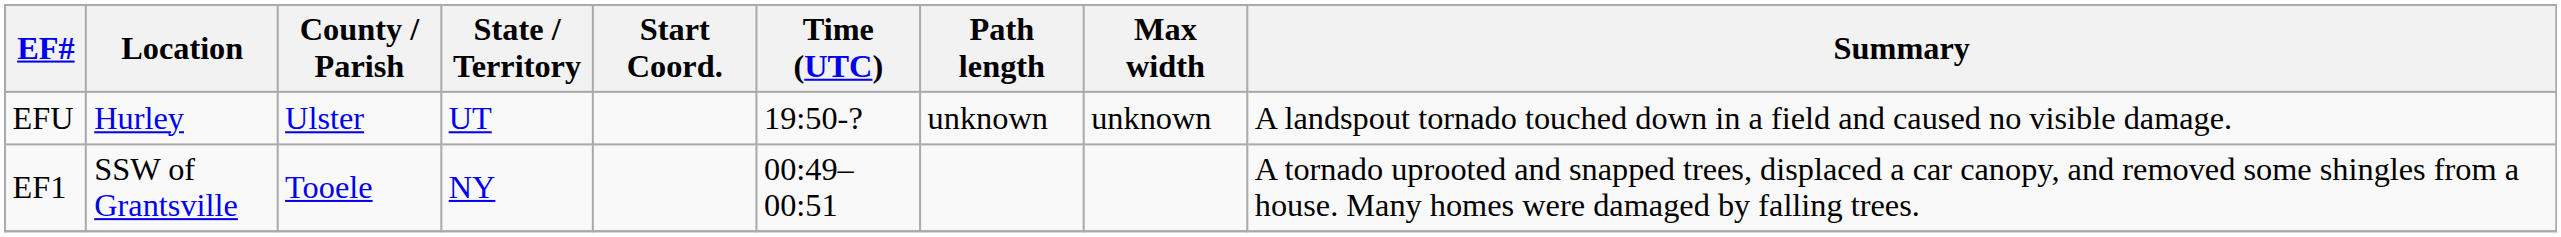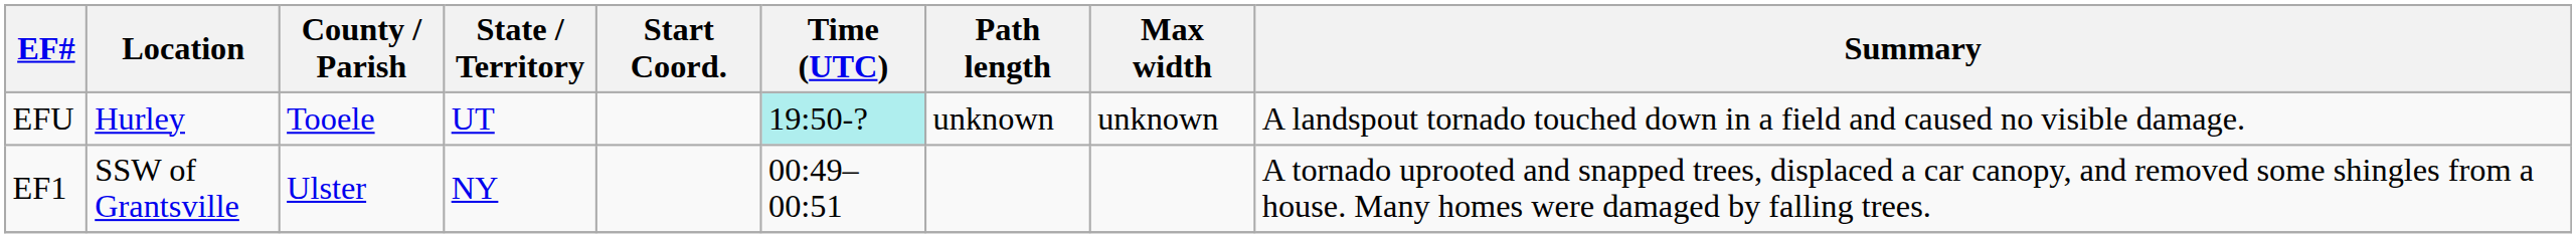EFU | County / Parish: Ulster -> Tooele
EFU | Time (UTC): no background -> paleturquoise background
EF1 | County / Parish: Tooele -> Ulster
